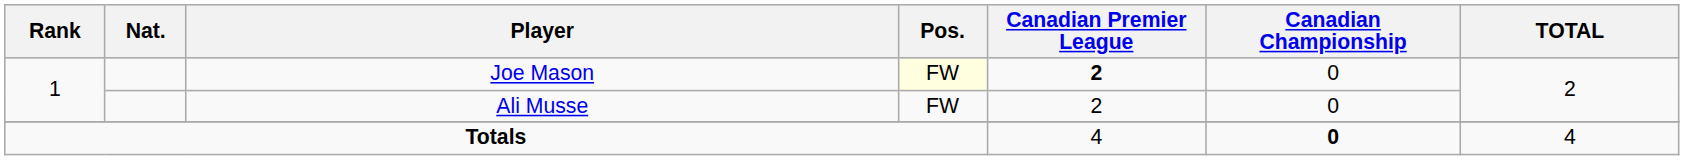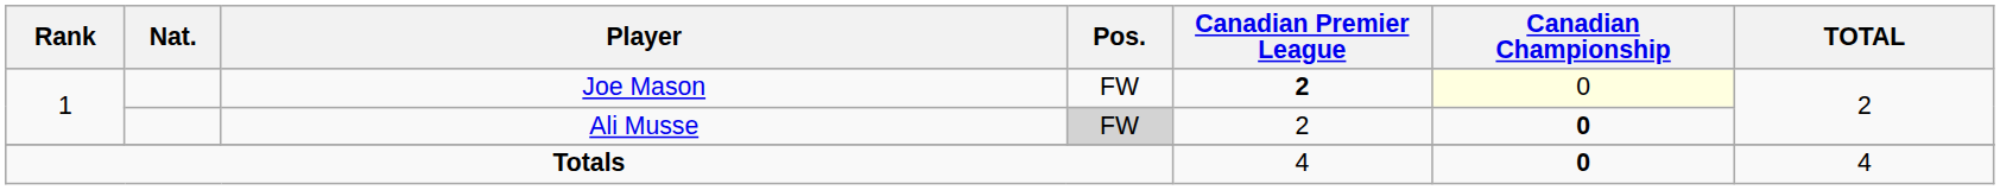Joe Mason | Pos.: lightyellow background -> no background
Joe Mason | Canadian Championship: no background -> lightyellow background
Ali Musse | Pos.: no background -> lightgrey background
Ali Musse | Canadian Championship: normal -> bold
